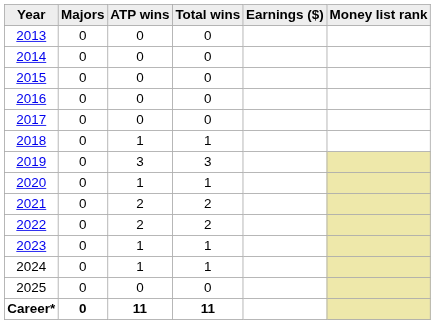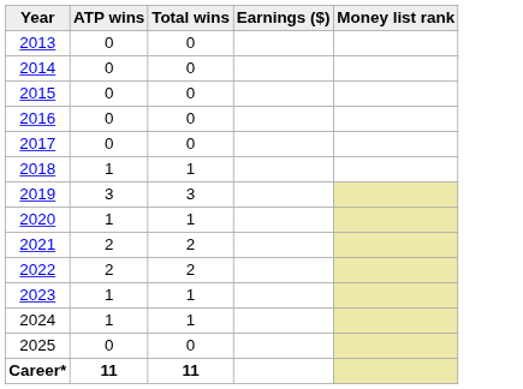- column: Majors | 0 | 0 | 0 | 0 | 0 | 0 | 0 | 0 | 0 | 0 | 0 | 0 | 0 | 0
